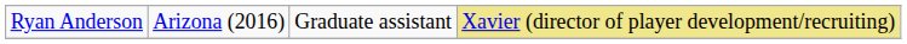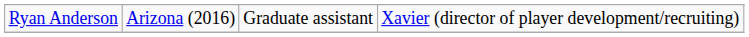Ryan Anderson | column 4: khaki background -> no background
